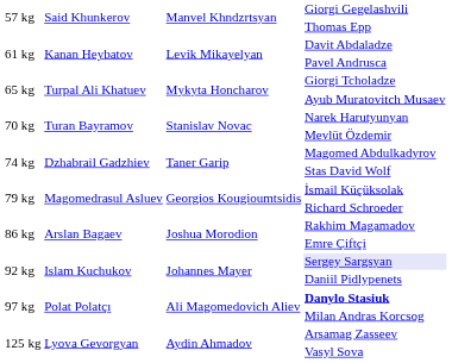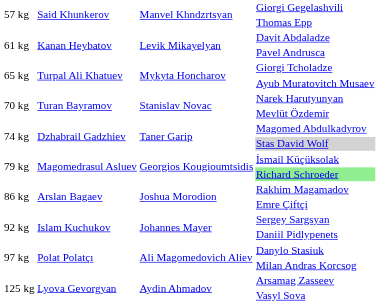Stas David Wolf | column 4: no background -> lightgrey background
Richard Schroeder | column 4: no background -> lightgreen background
Sergey Sargsyan | column 4: lavender background -> no background
Danylo Stasiuk | column 4: bold -> normal
